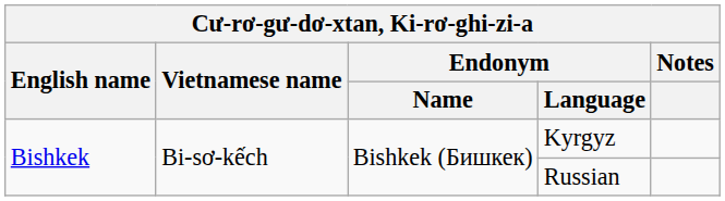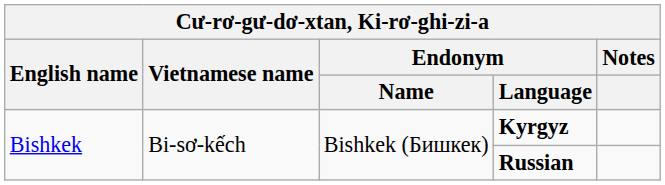Kyrgyz | Endonym / Language: normal -> bold
Russian | Endonym / Language: normal -> bold
